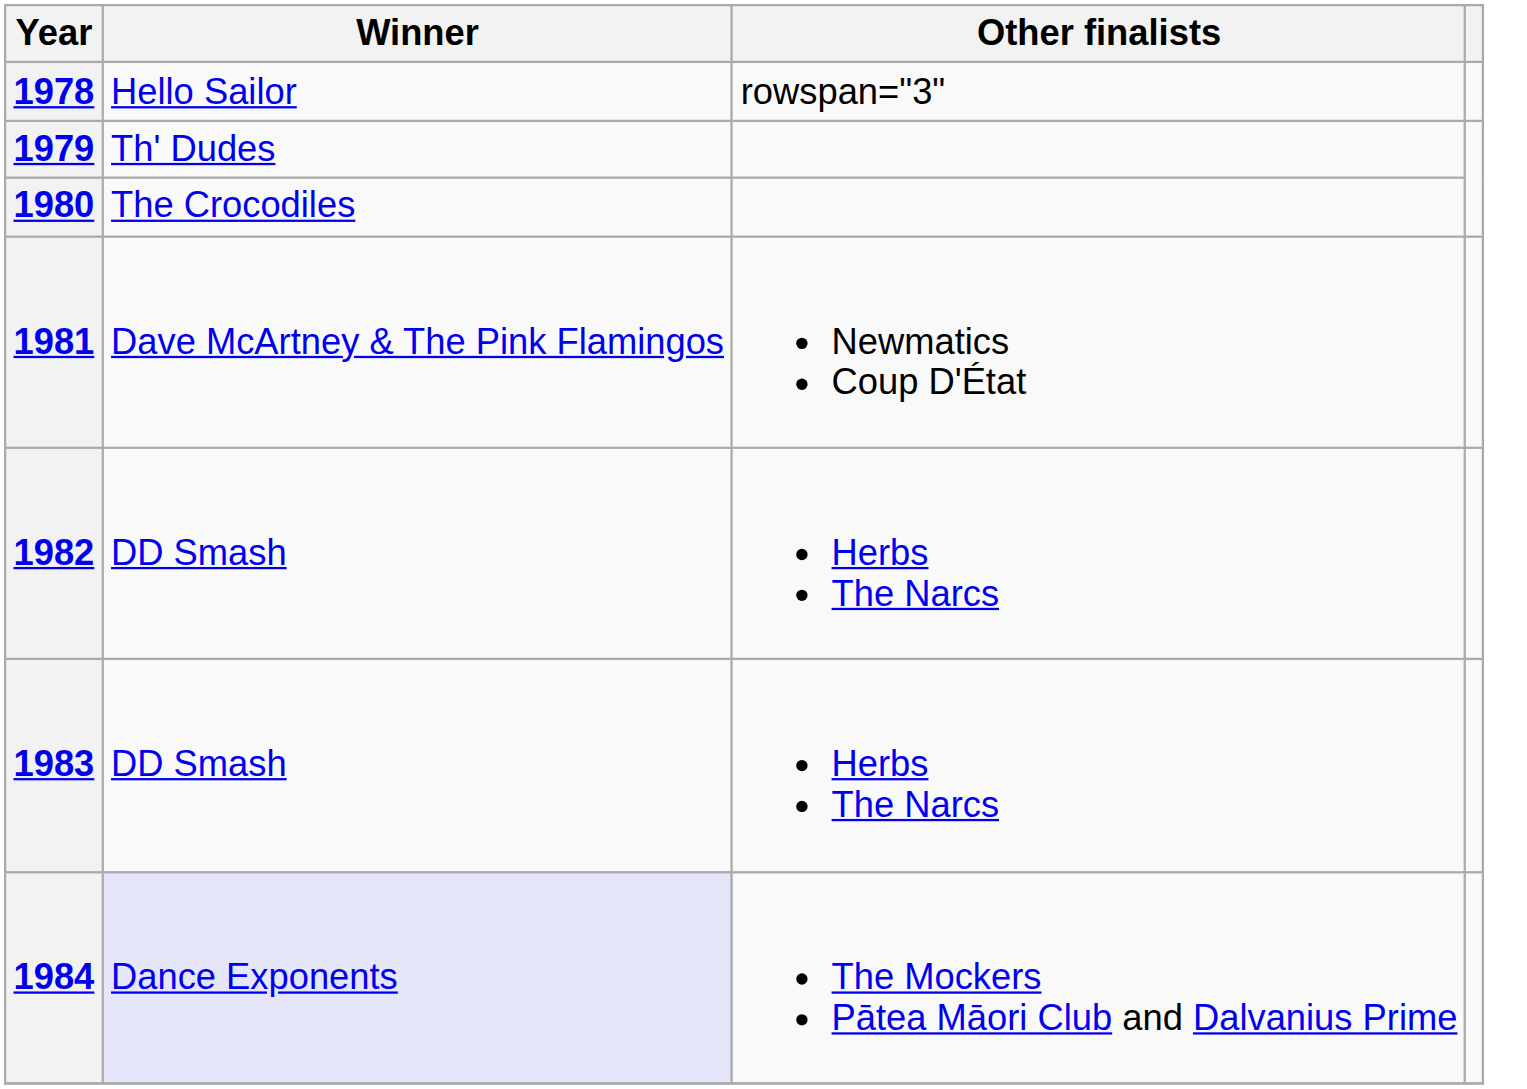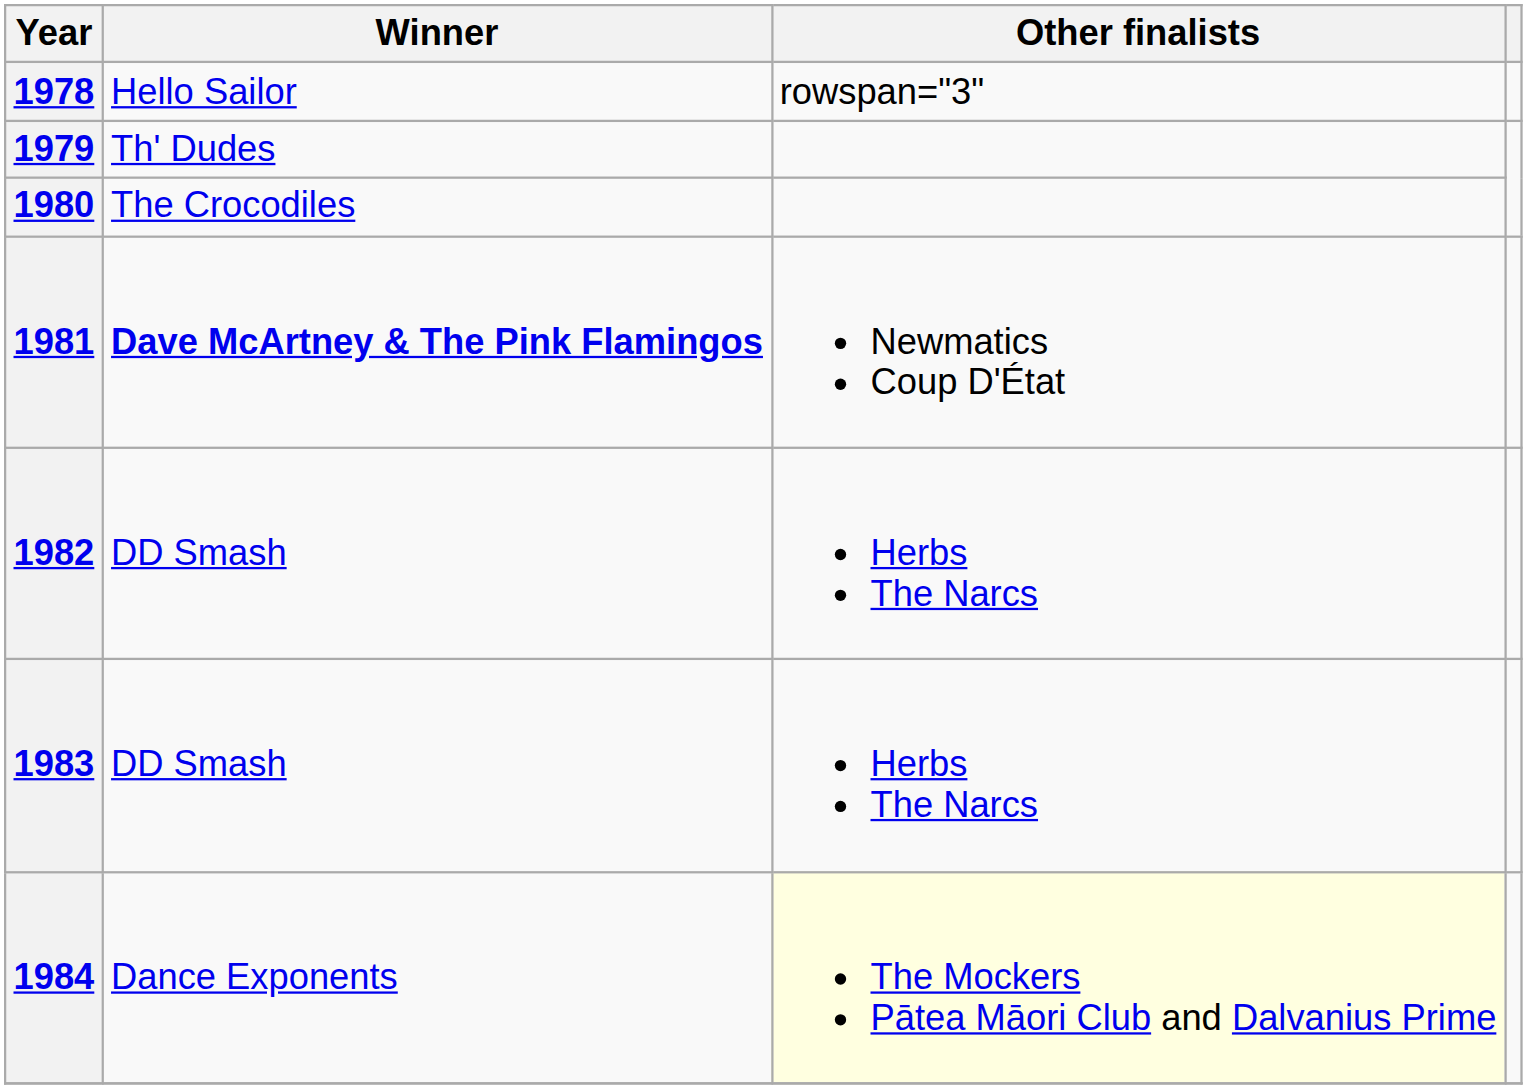1981 | Winner: normal -> bold
1984 | Winner: lavender background -> no background
1984 | Other finalists: no background -> lightyellow background
